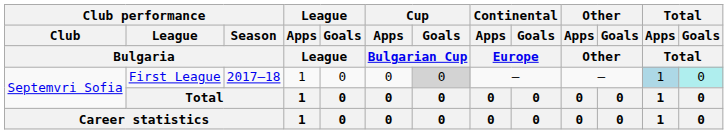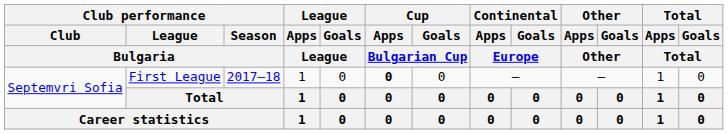Septemvri Sofia / First League | Cup / Apps / Bulgarian Cup: normal -> bold
Septemvri Sofia / First League | Cup / Goals / Bulgarian Cup: lightgrey background -> no background
Septemvri Sofia / First League | Total / Apps / Total: lightblue background -> no background
Septemvri Sofia / First League | Total / Goals / Total: paleturquoise background -> no background
